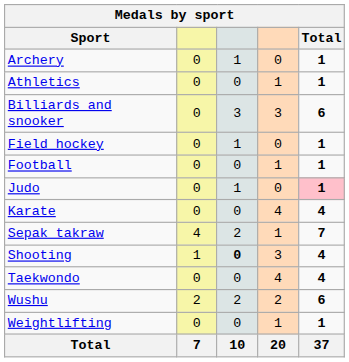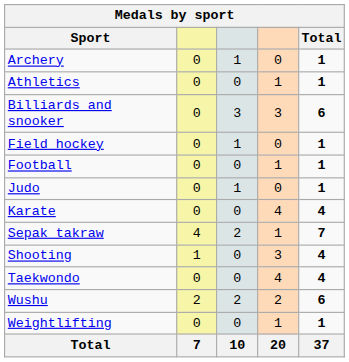Judo | Total: pink background -> no background
Shooting | column 3: bold -> normal
